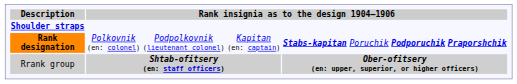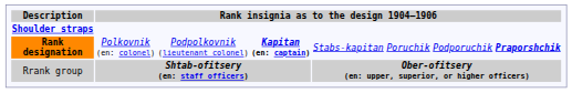Rank designation | column 4: normal -> bold
Rank designation | column 5: bold -> normal
Rank designation | column 7: bold -> normal
